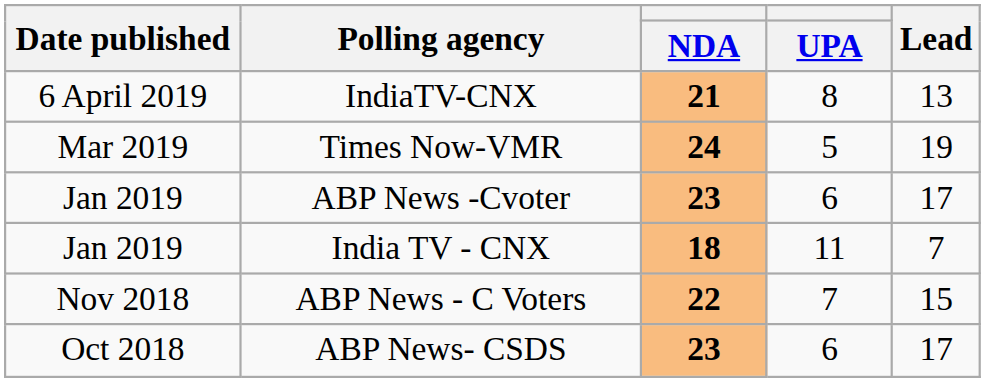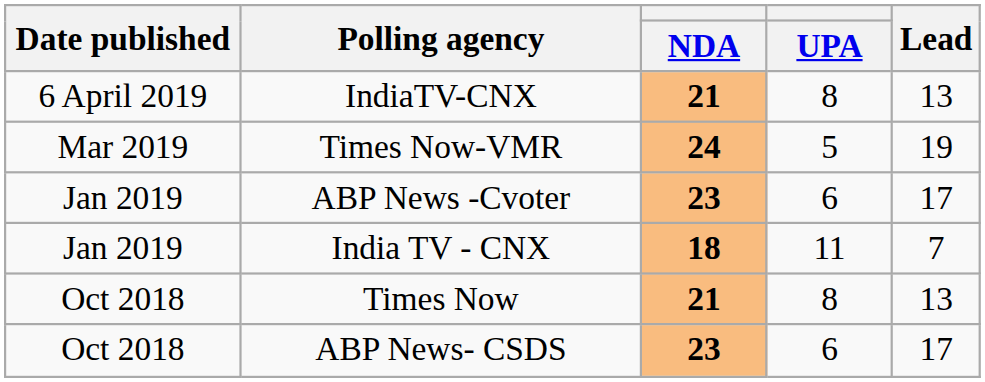- row: Nov 2018 | ABP News - C Voters | 22 | 7 | 15
+ row: Oct 2018 | Times Now | 21 | 8 | 13
